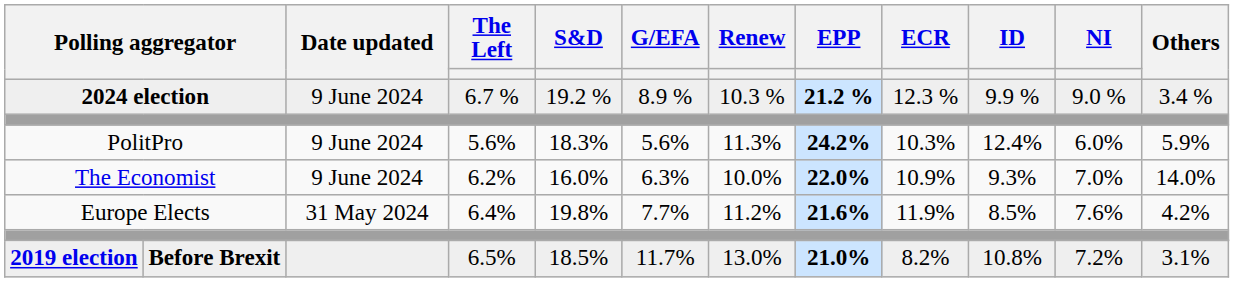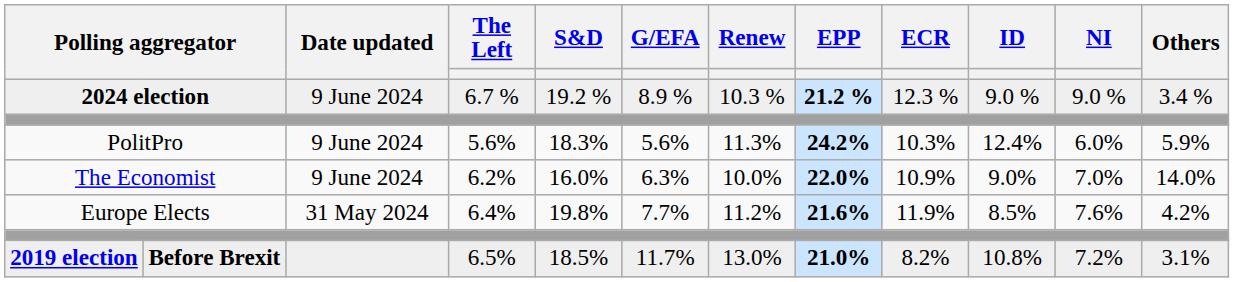2024 election | ID: 9.9 % -> 9.0 %
The Economist | ID: 9.3% -> 9.0%
